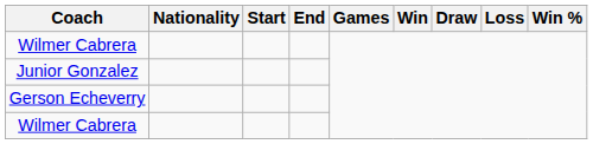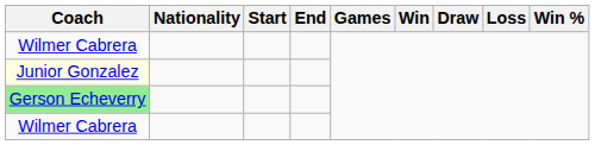Junior Gonzalez | Coach: no background -> lightyellow background
Gerson Echeverry | Coach: no background -> lightgreen background
